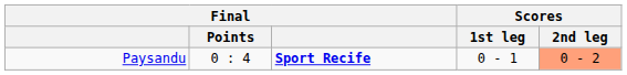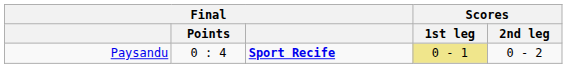Paysandu | Scores / 1st leg: no background -> khaki background
Paysandu | Scores / 2nd leg: lightsalmon background -> no background
